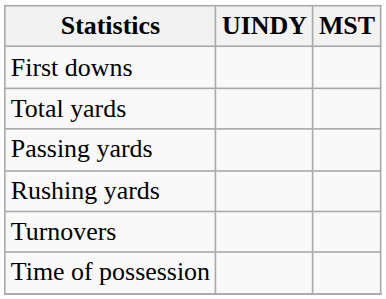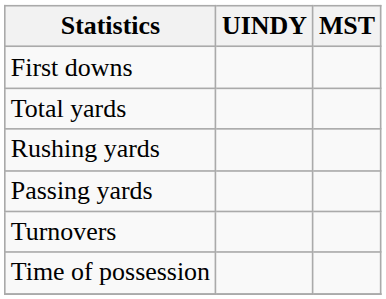rows swapped: Rushing yards <-> Passing yards
